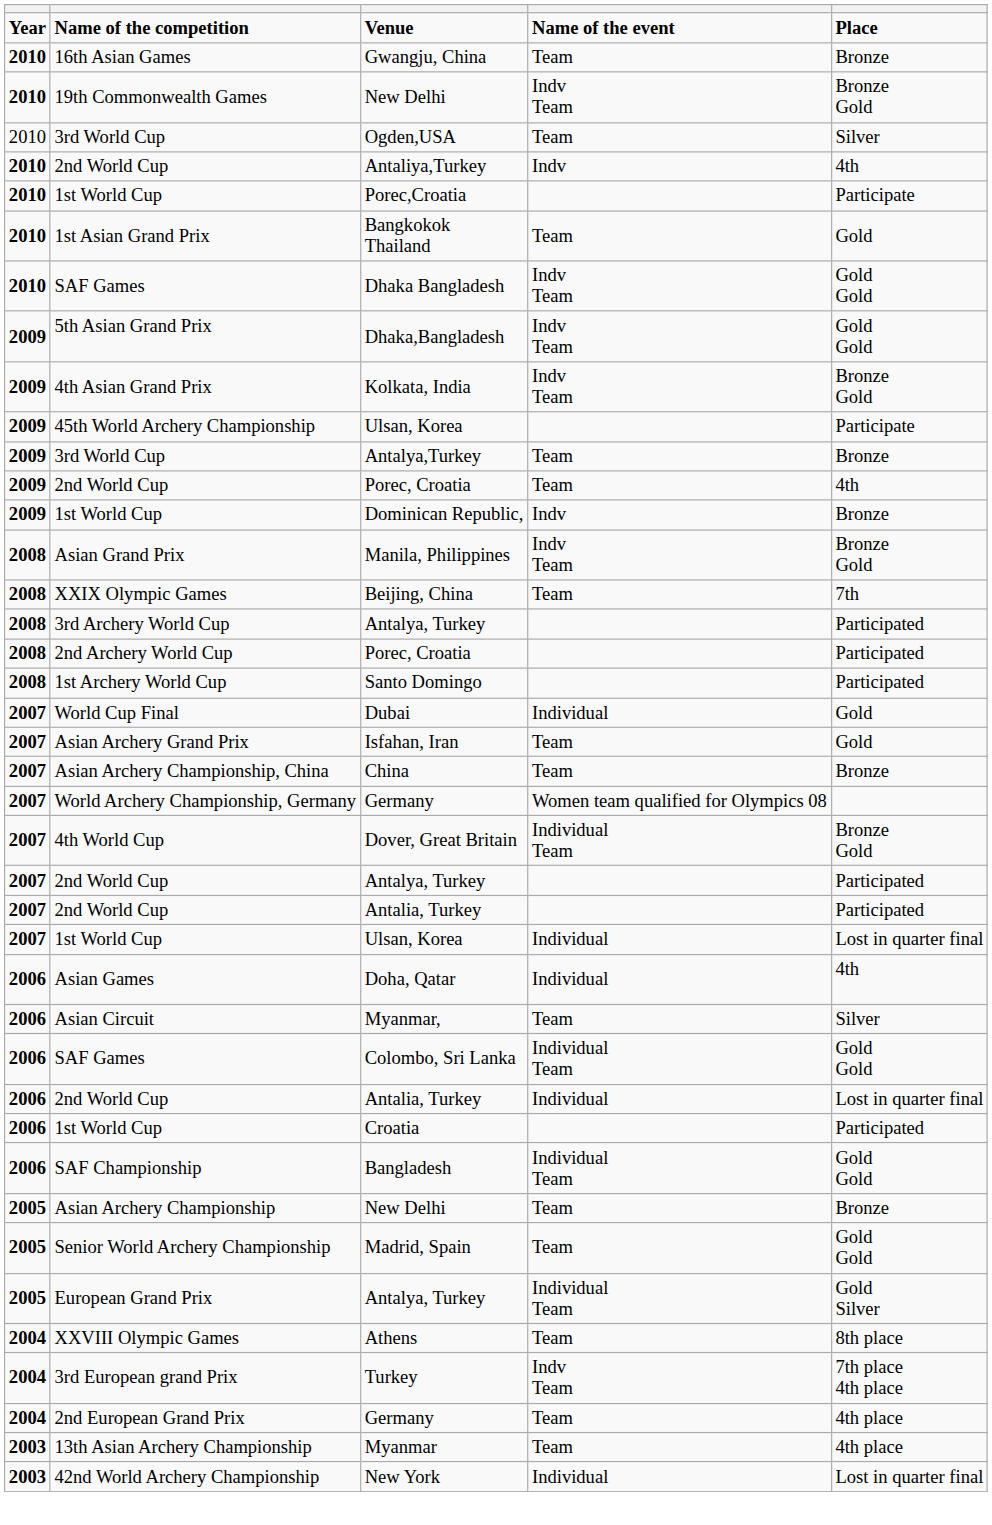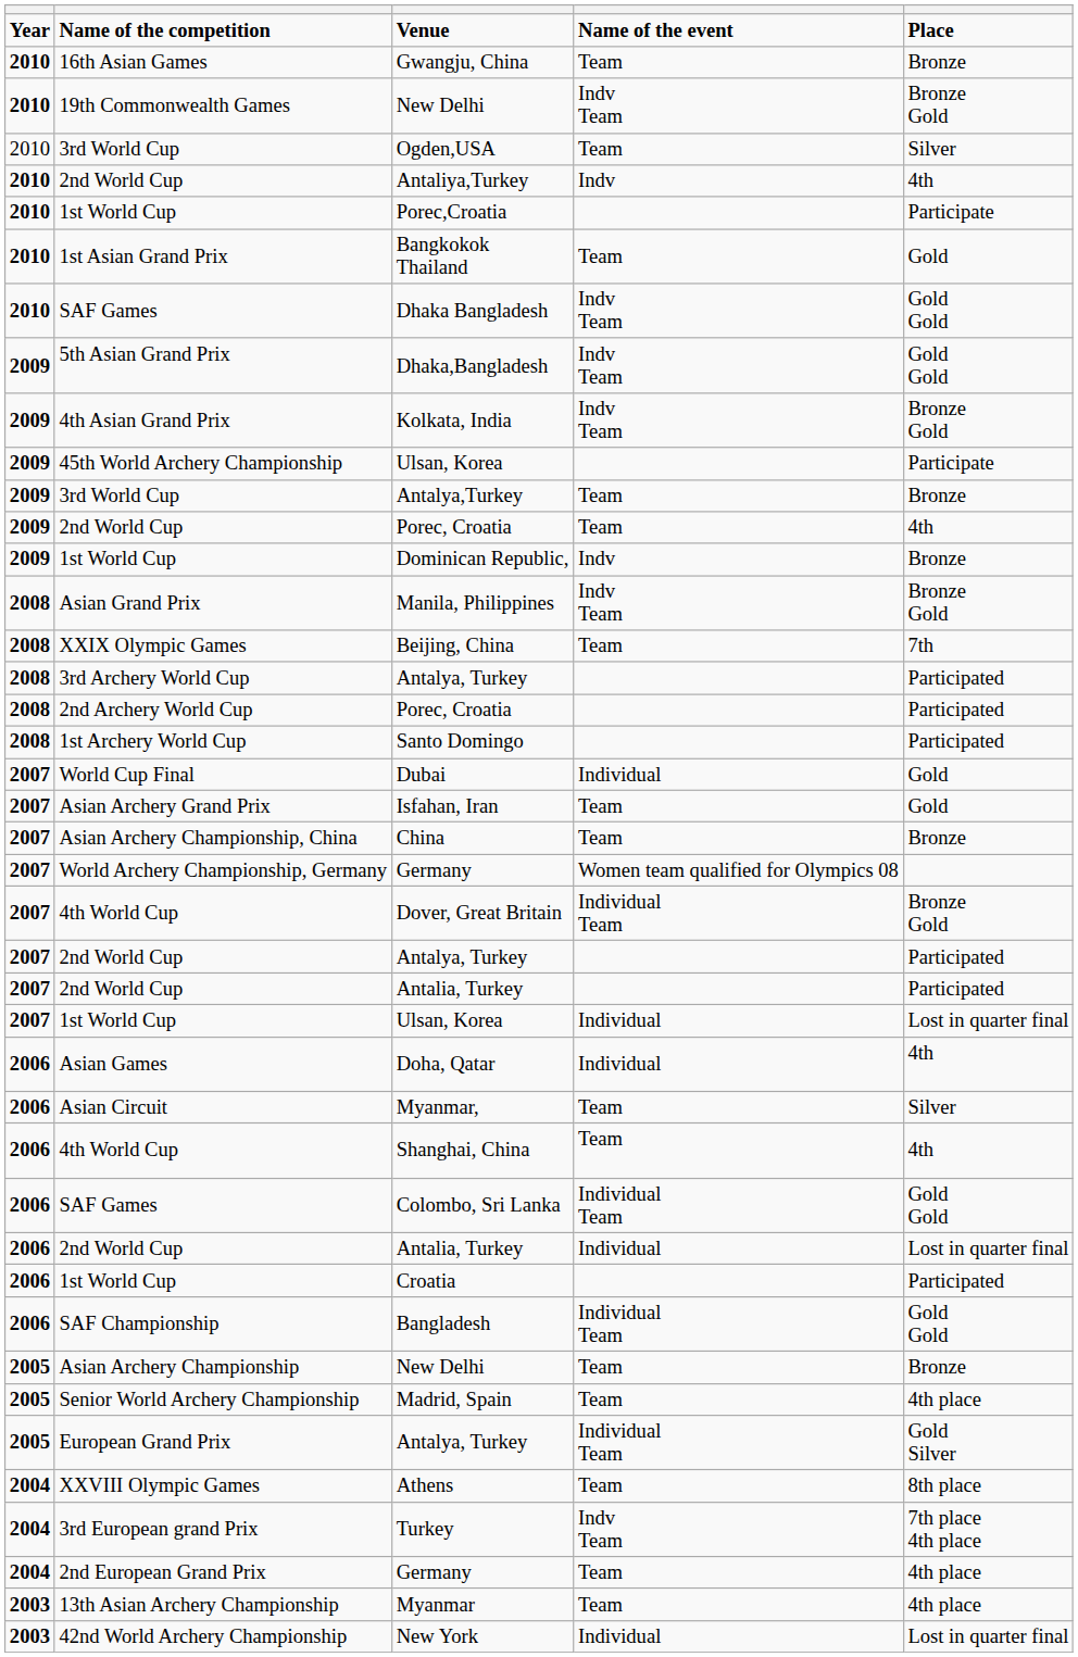+ row: 2006 | 4th World Cup | Shanghai, China | Team | 4th
Madrid, Spain | column 5: Gold Gold -> 4th place
